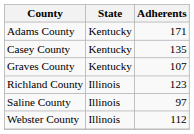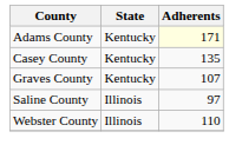Adams County | Adherents: no background -> lightyellow background
- row: Richland County | Illinois | 123
Webster County | Adherents: 112 -> 110
